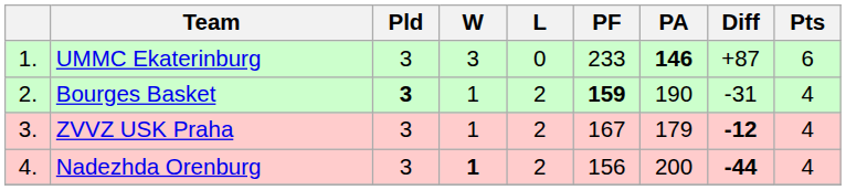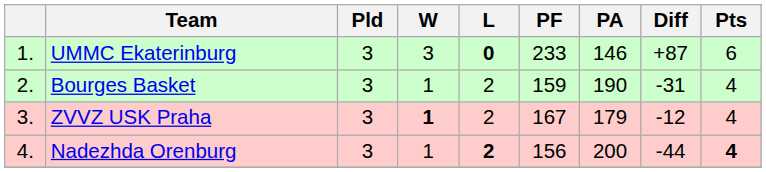UMMC Ekaterinburg | L: normal -> bold
UMMC Ekaterinburg | PA: bold -> normal
Bourges Basket | Pld: bold -> normal
Bourges Basket | PF: bold -> normal
ZVVZ USK Praha | W: normal -> bold
ZVVZ USK Praha | Diff: bold -> normal
Nadezhda Orenburg | W: bold -> normal
Nadezhda Orenburg | L: normal -> bold
Nadezhda Orenburg | Diff: bold -> normal
Nadezhda Orenburg | Pts: normal -> bold
